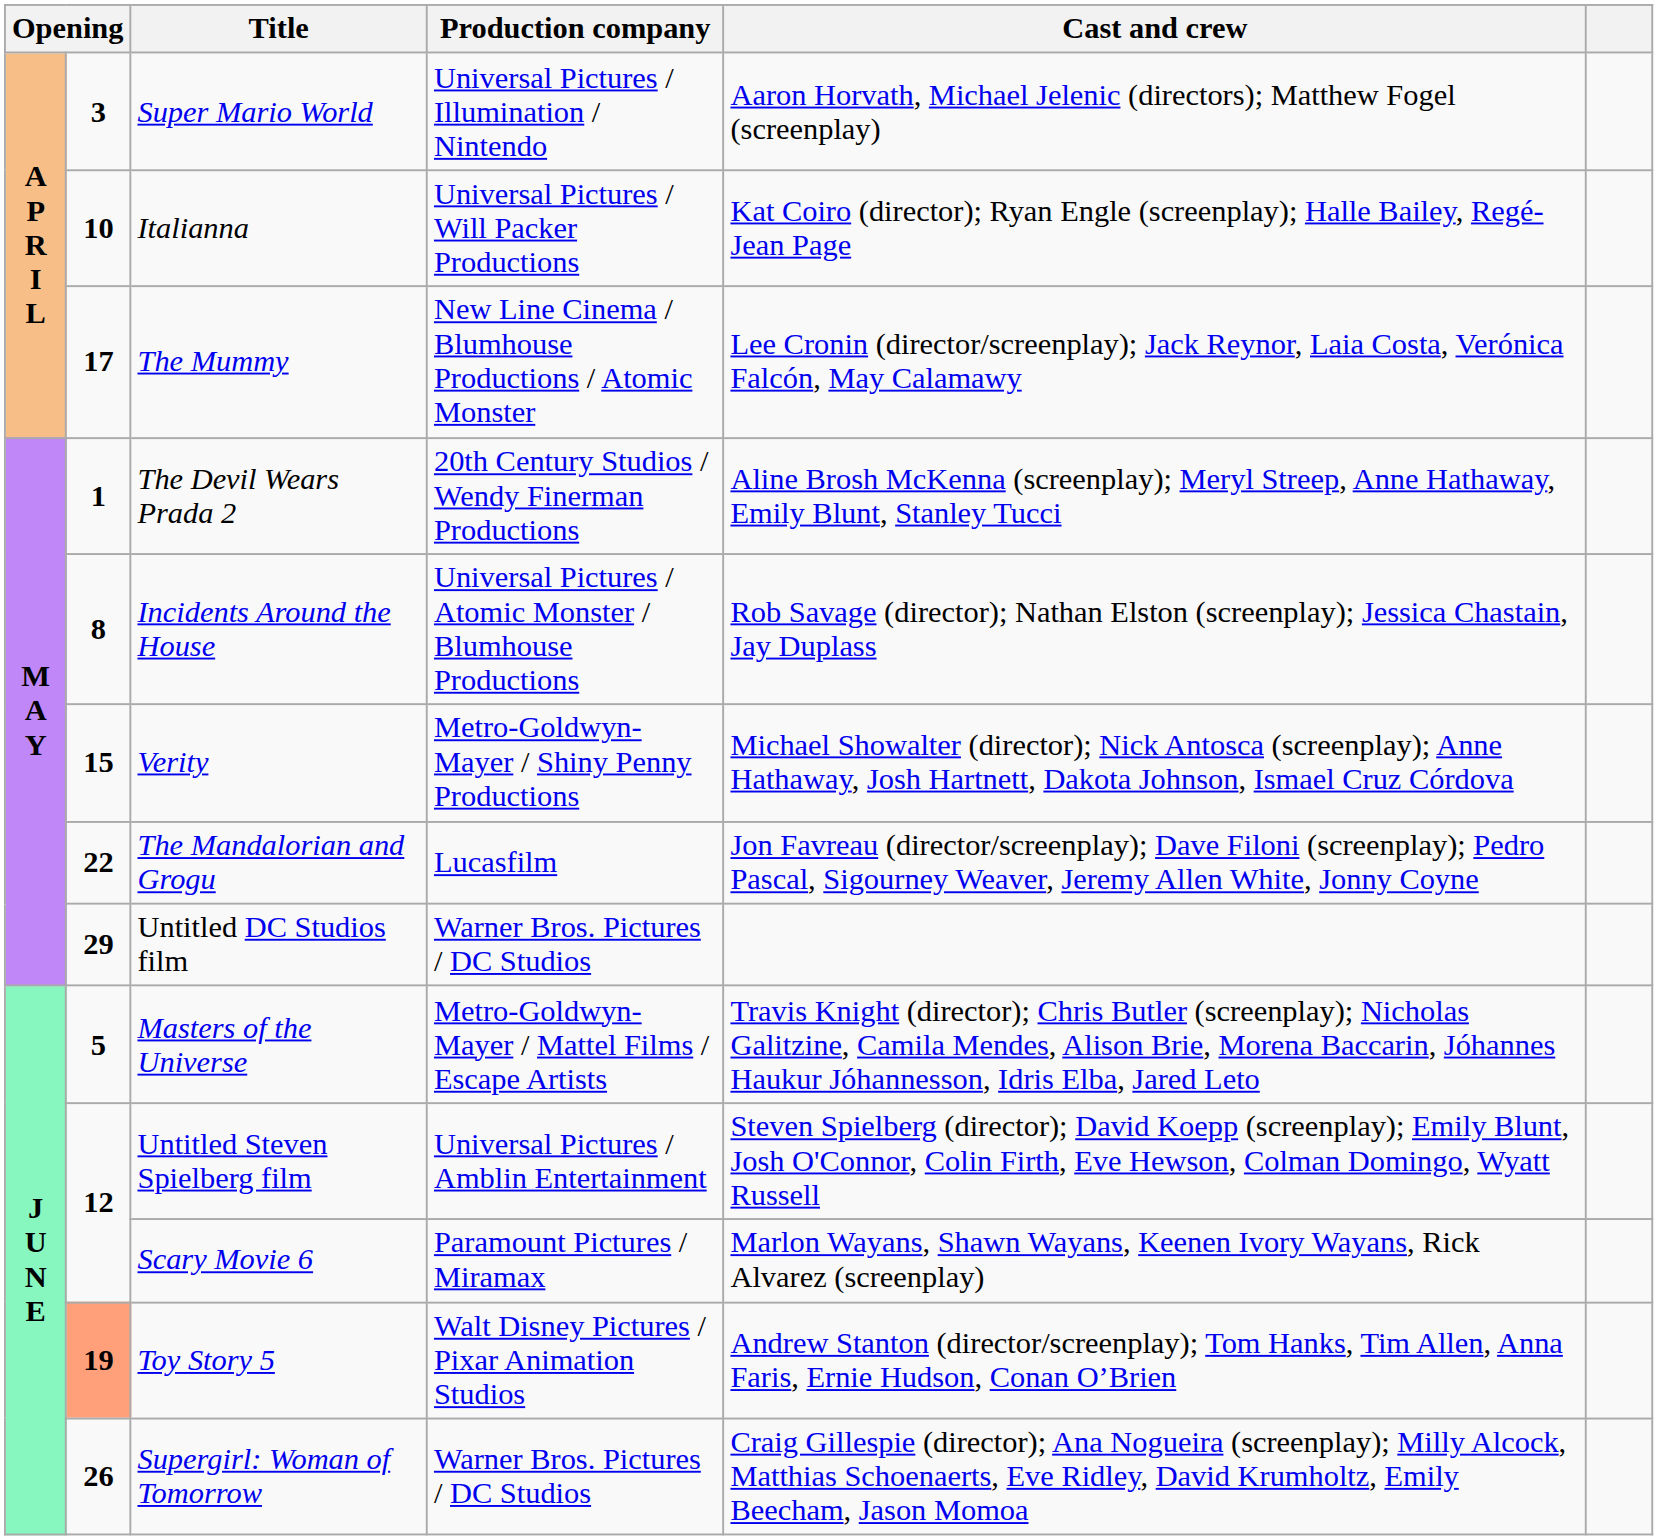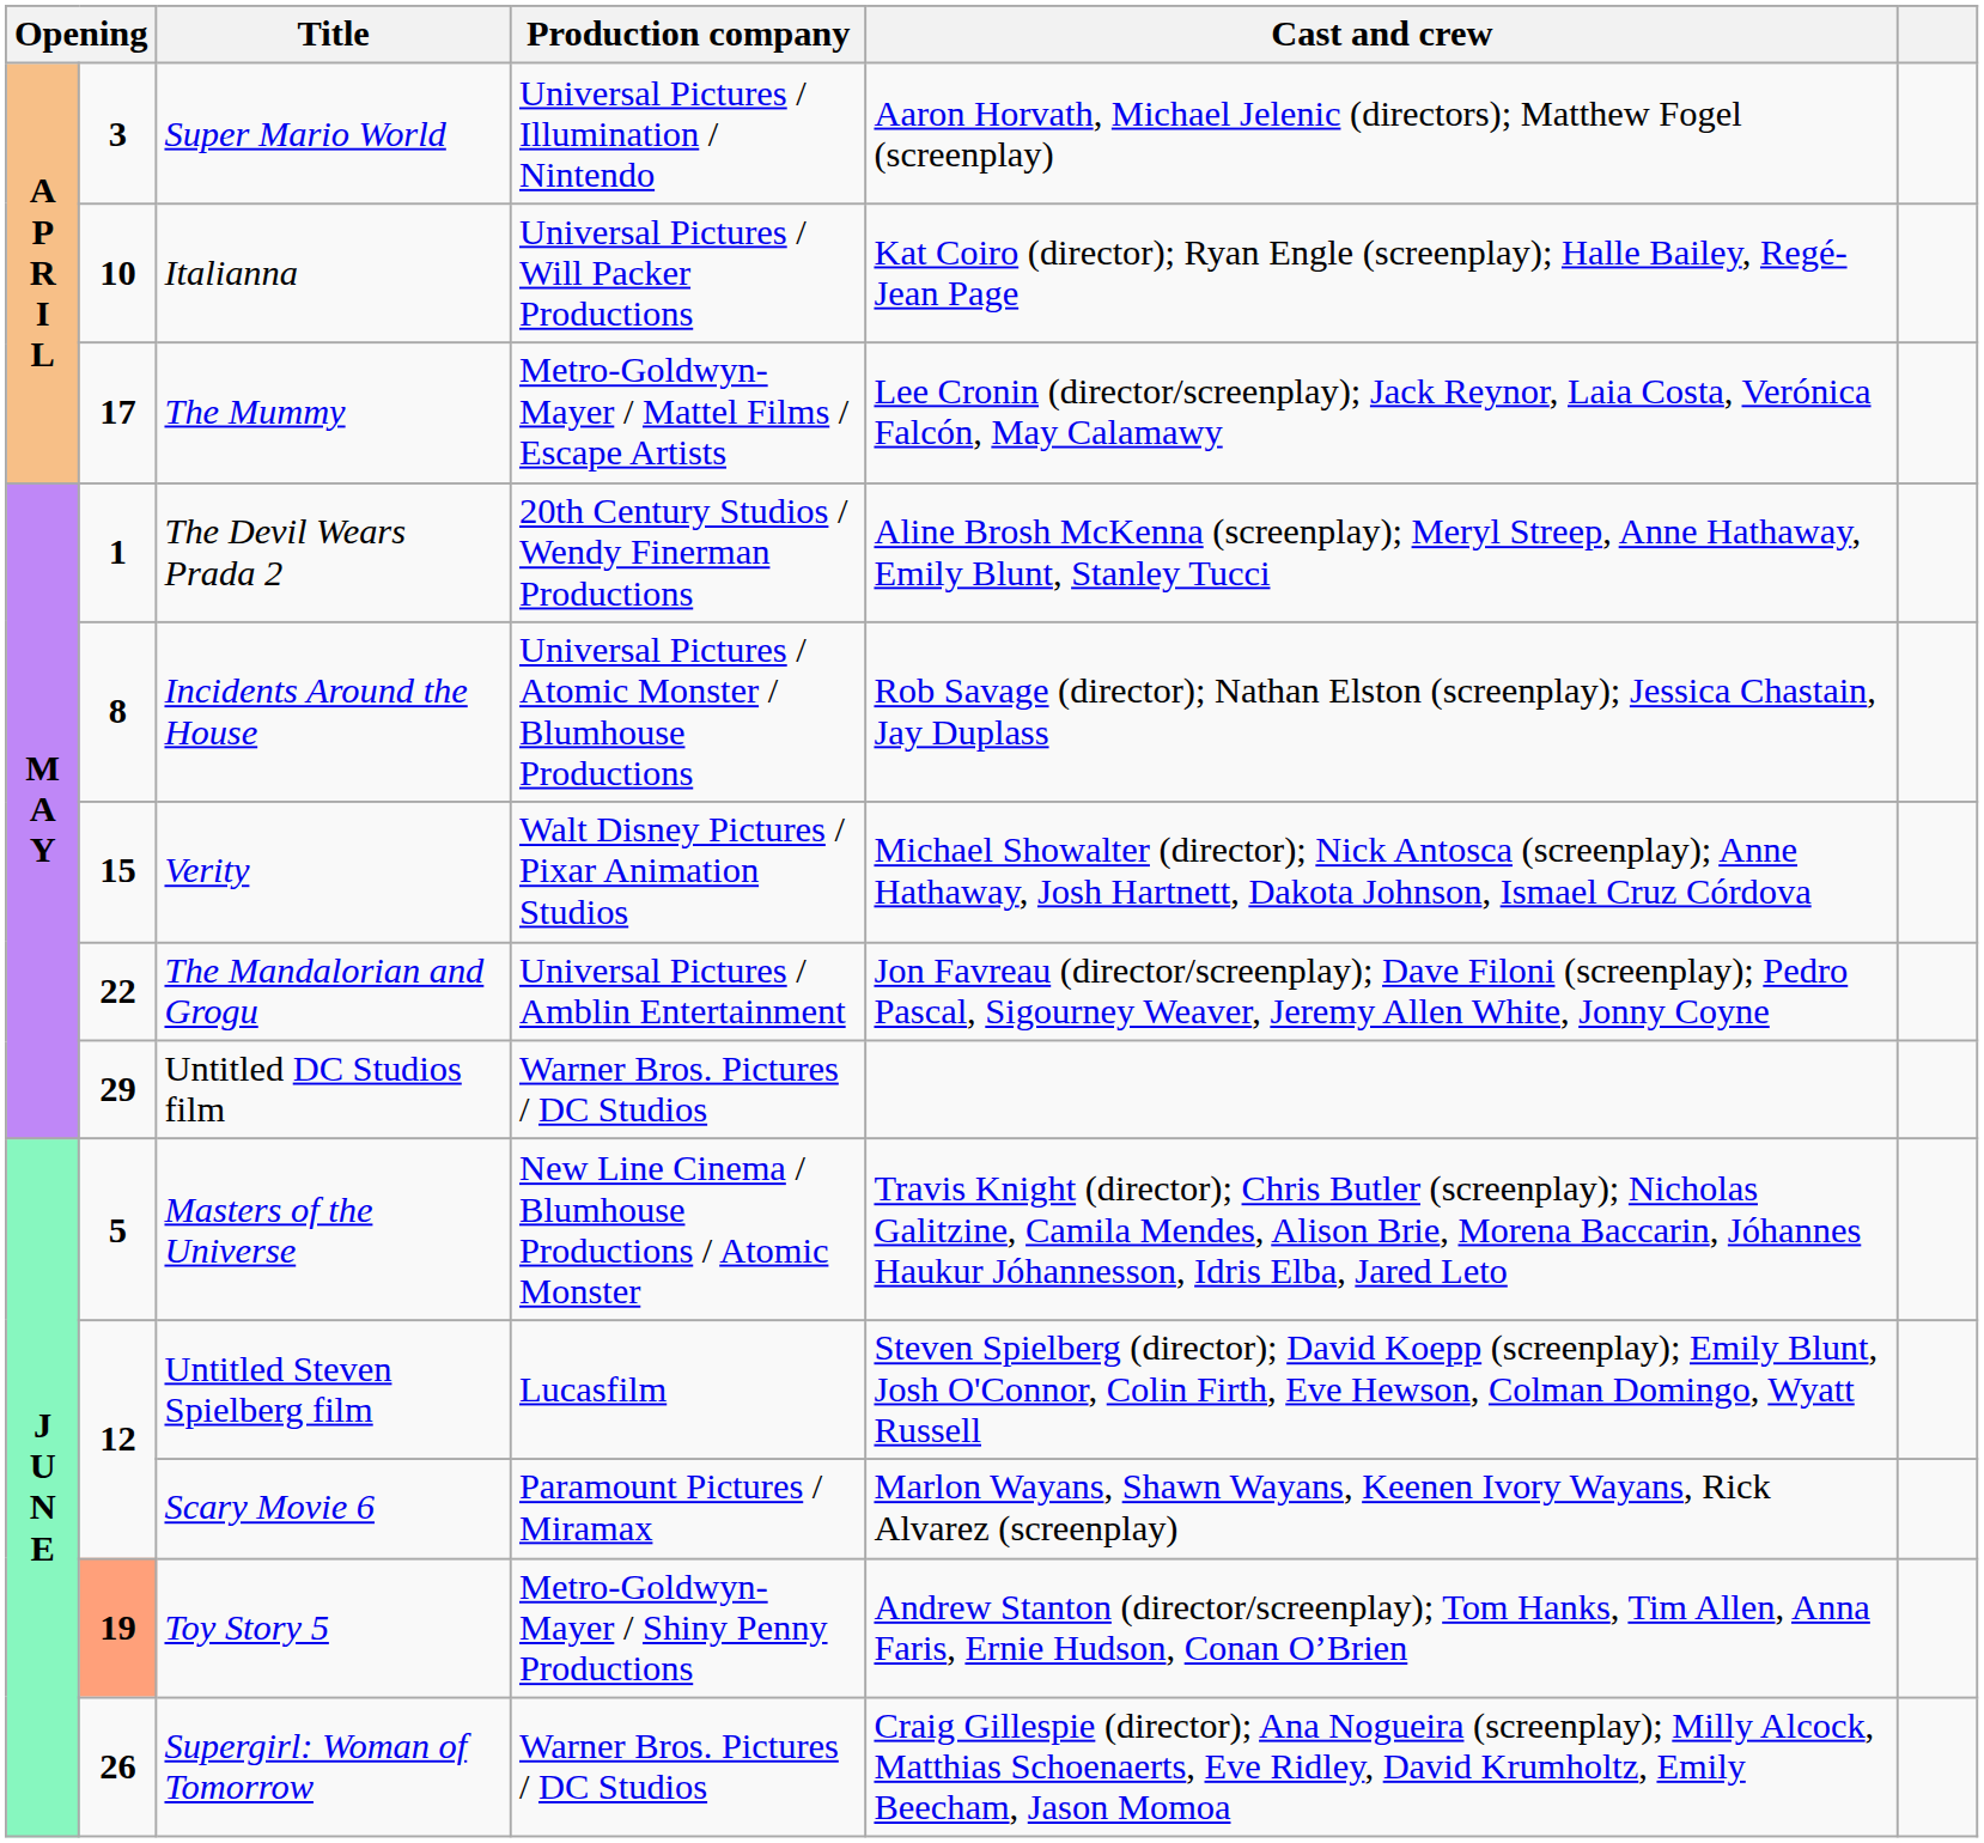The Mummy | Production company: New Line Cinema / Blumhouse Productions / Atomic Monster -> Metro-Goldwyn-Mayer / Mattel Films / Escape Artists
Verity | Production company: Metro-Goldwyn-Mayer / Shiny Penny Productions -> Walt Disney Pictures / Pixar Animation Studios
The Mandalorian and Grogu | Production company: Lucasfilm -> Universal Pictures / Amblin Entertainment
Masters of the Universe | Production company: Metro-Goldwyn-Mayer / Mattel Films / Escape Artists -> New Line Cinema / Blumhouse Productions / Atomic Monster
Untitled Steven Spielberg film | Production company: Universal Pictures / Amblin Entertainment -> Lucasfilm
Toy Story 5 | Production company: Walt Disney Pictures / Pixar Animation Studios -> Metro-Goldwyn-Mayer / Shiny Penny Productions
